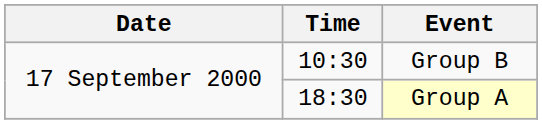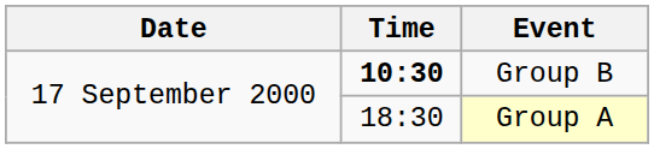Group B | Time: normal -> bold
